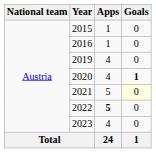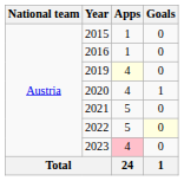2019 | Apps: no background -> lightyellow background
2020 | Goals: bold -> normal
2021 | Goals: lightyellow background -> no background
2022 | Apps: bold -> normal
2022 | Goals: no background -> lightyellow background
2023 | Apps: no background -> pink background
